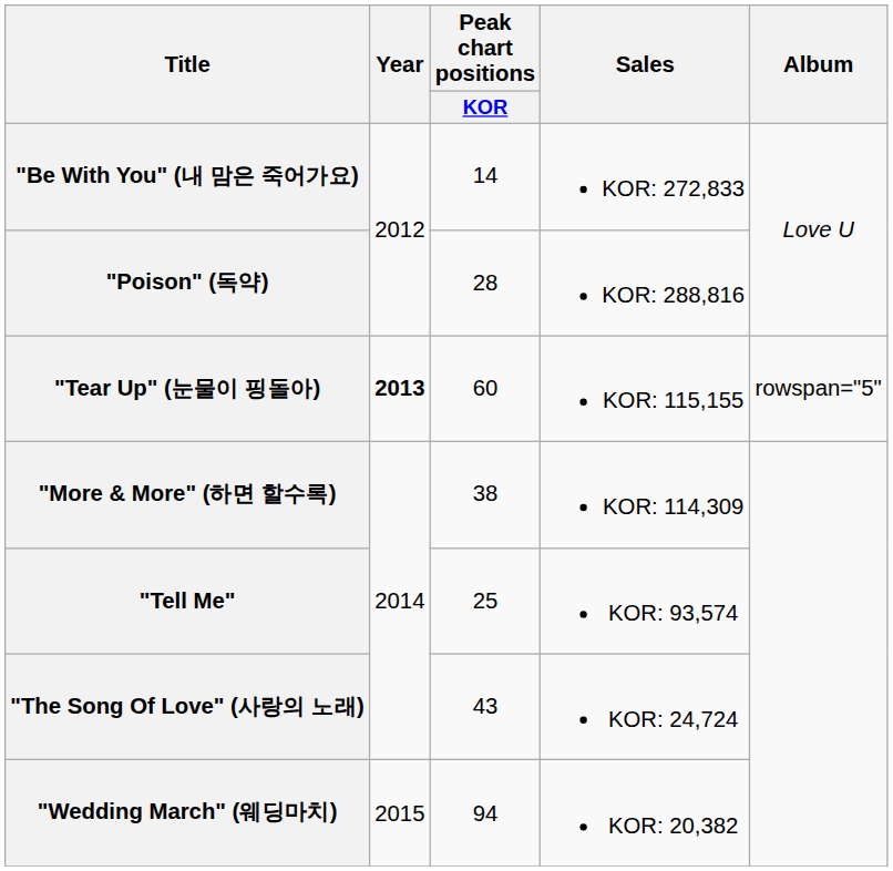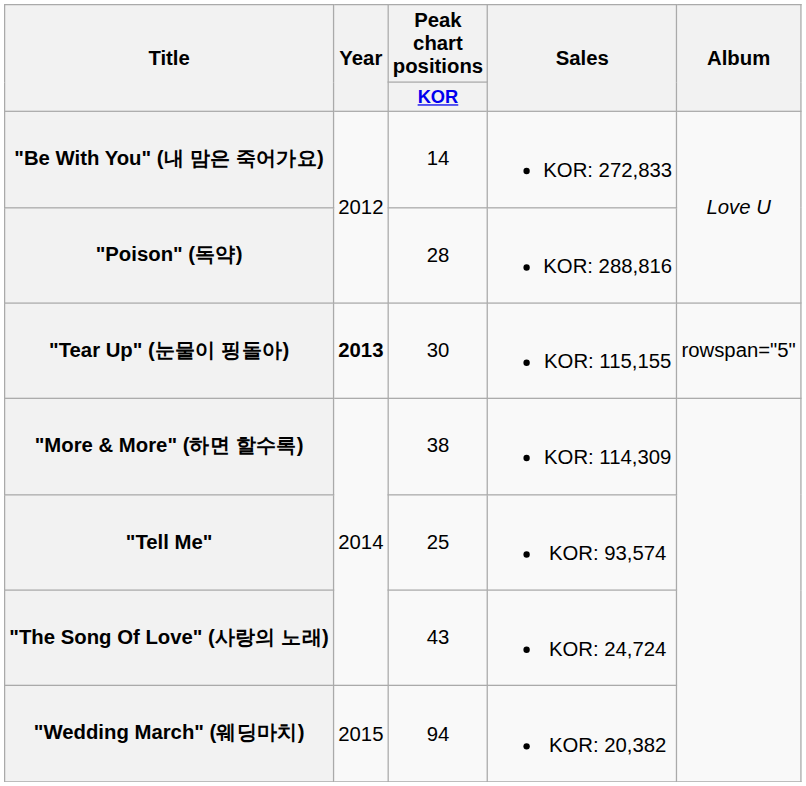"Tear Up" (눈물이 핑돌아) | Peak chart positions / KOR: 60 -> 30
